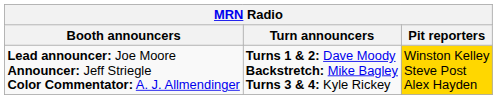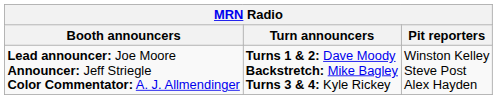row 3 | Pit reporters: gold background -> no background
